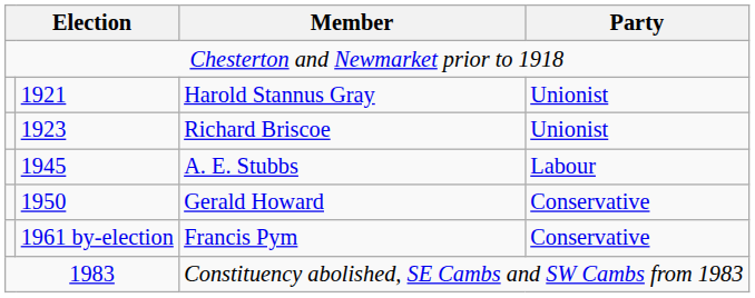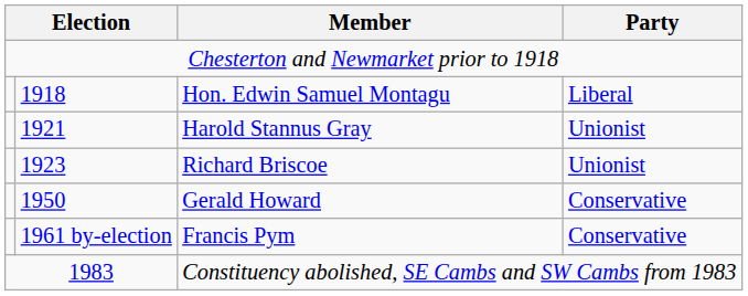+ row: 1918 | Hon. Edwin Samuel Montagu | Liberal
- row: 1945 | A. E. Stubbs | Labour
